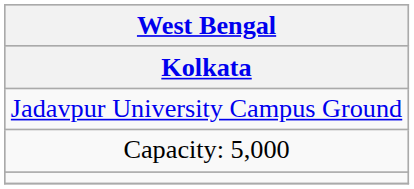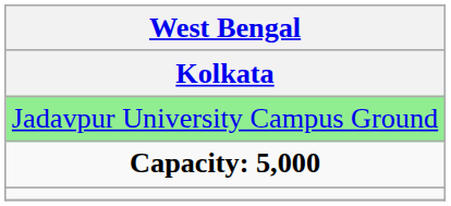Jadavpur University Campus Ground | Kolkata: no background -> lightgreen background
Capacity: 5,000 | Kolkata: normal -> bold
